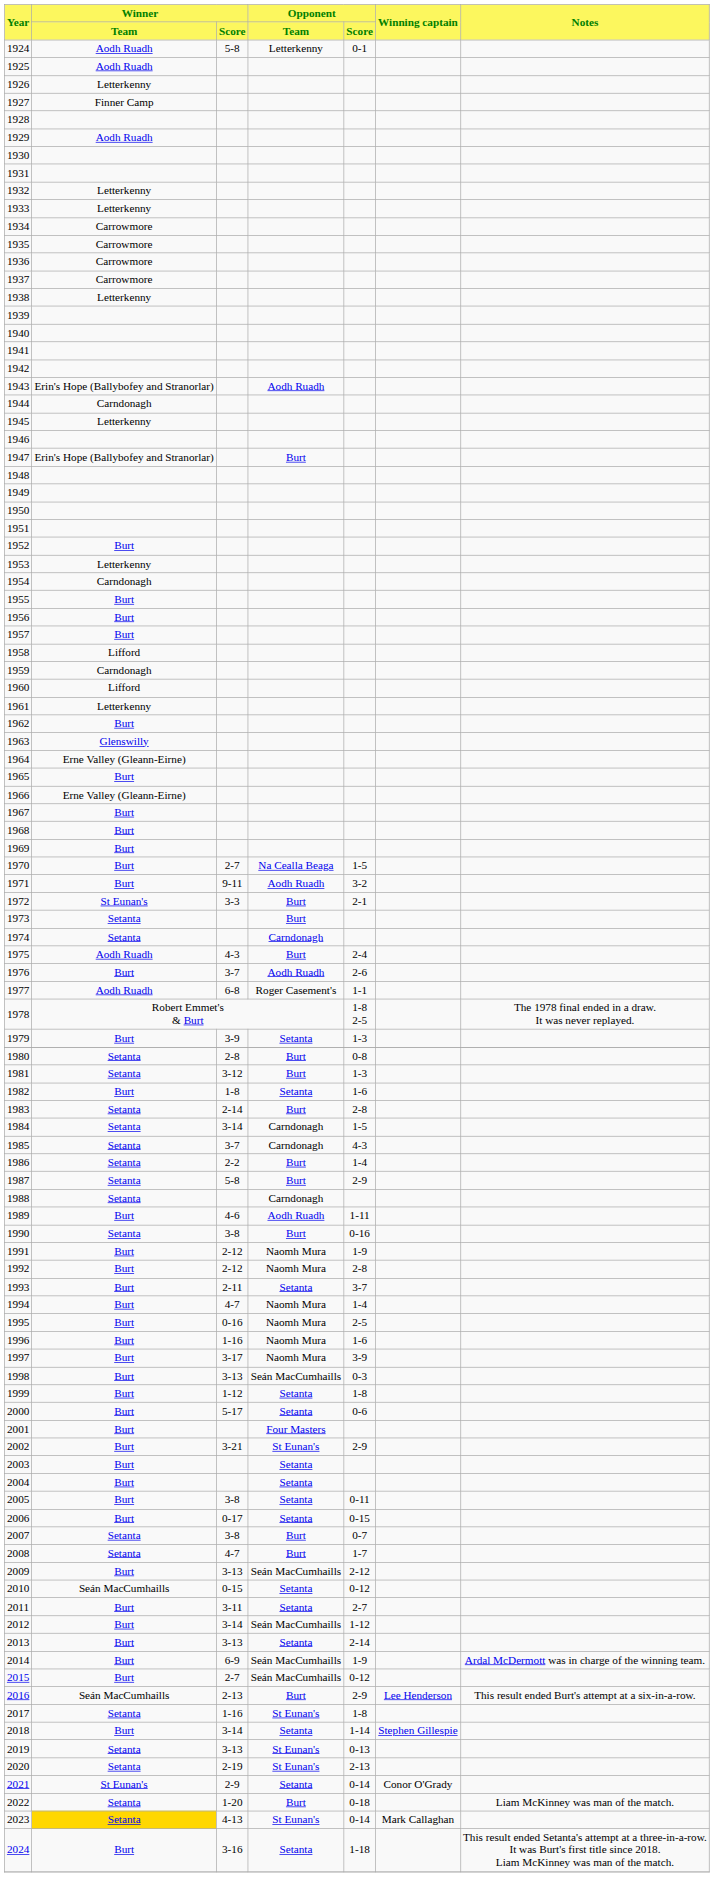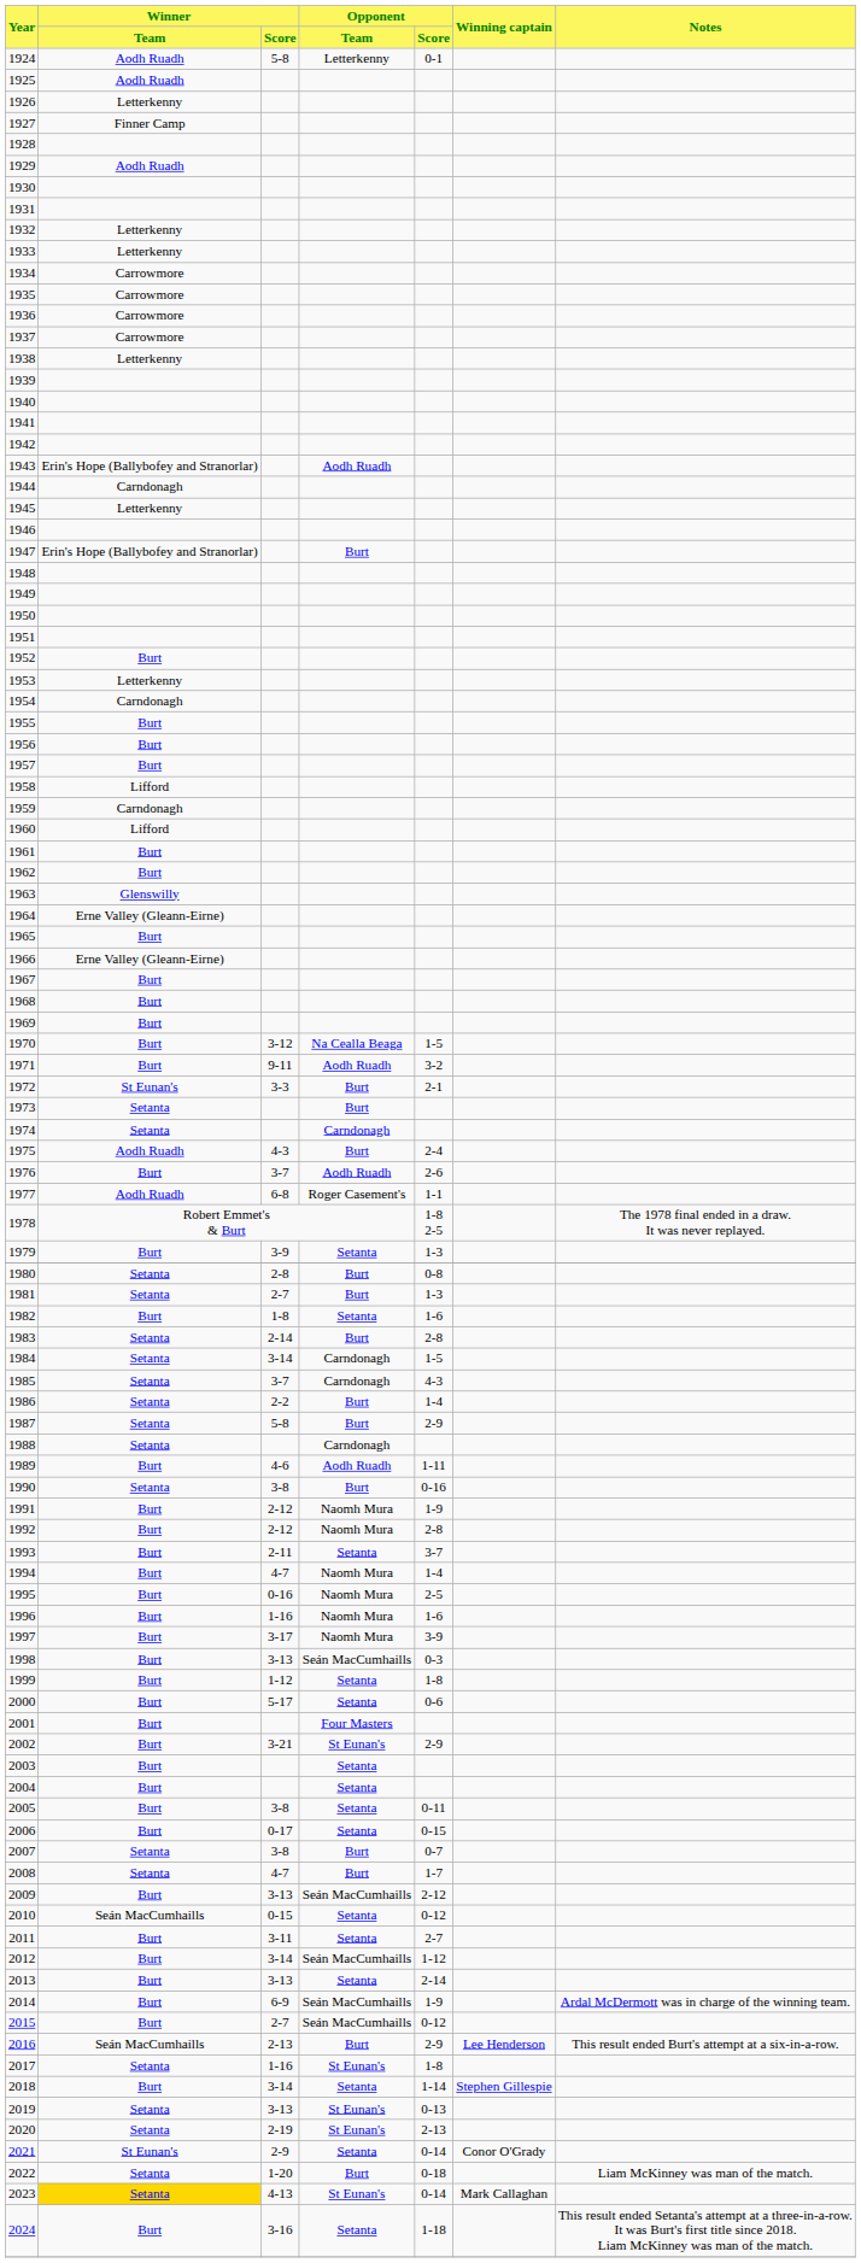1961 | Winner / Team: Letterkenny -> Burt
1970 | Winner / Score: 2-7 -> 3-12
1981 | Winner / Score: 3-12 -> 2-7
